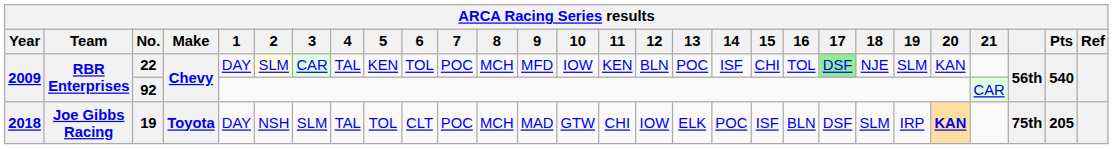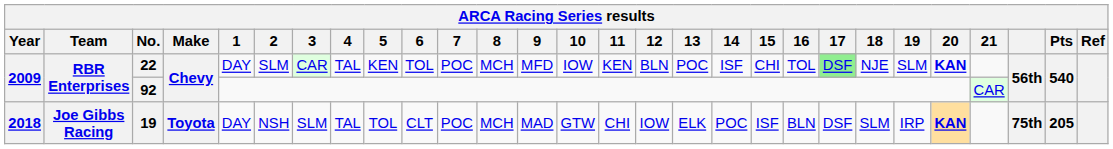22 | 2: lightyellow background -> no background
22 | 20: normal -> bold
